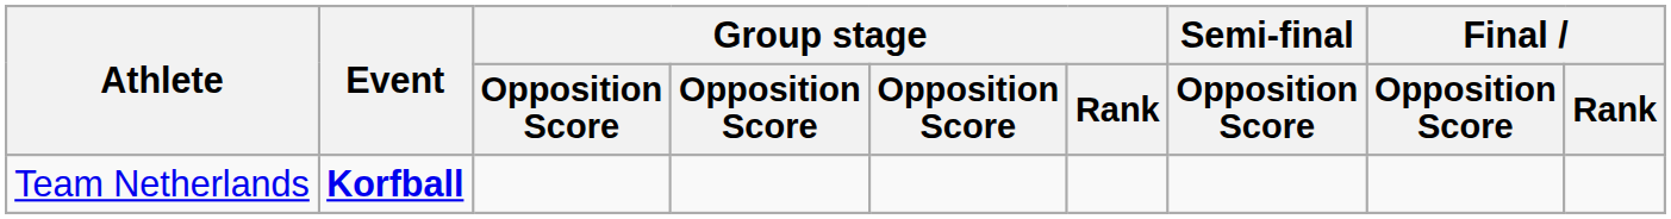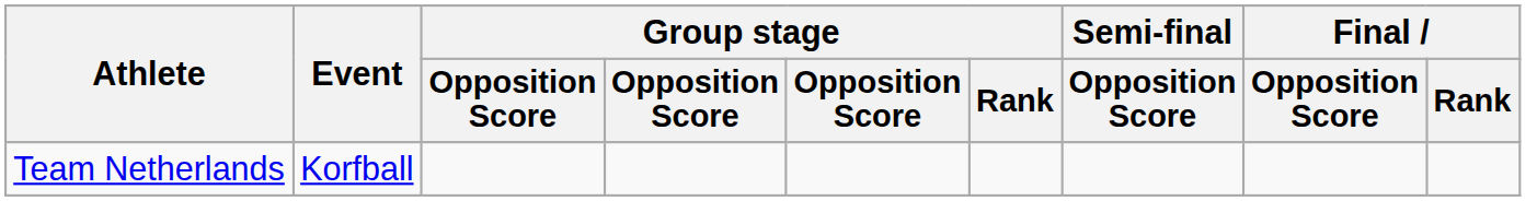Team Netherlands | Event: bold -> normal
